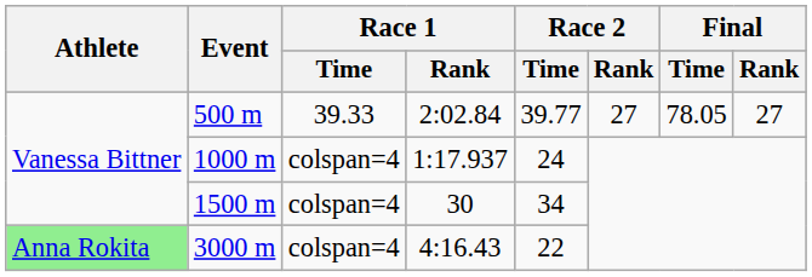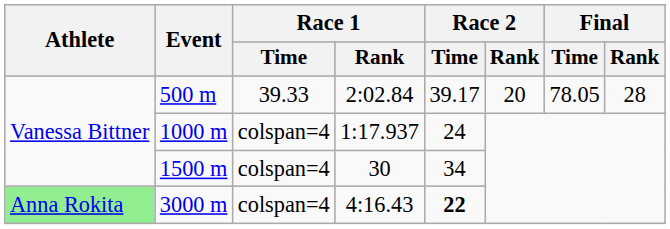500 m | Race 2 / Time: 39.77 -> 39.17
500 m | Race 2 / Rank: 27 -> 20
500 m | Final / Rank: 27 -> 28
3000 m | Race 2 / Time: normal -> bold
